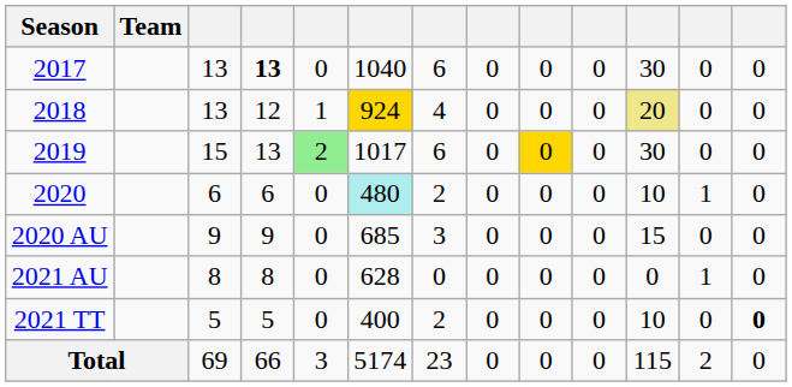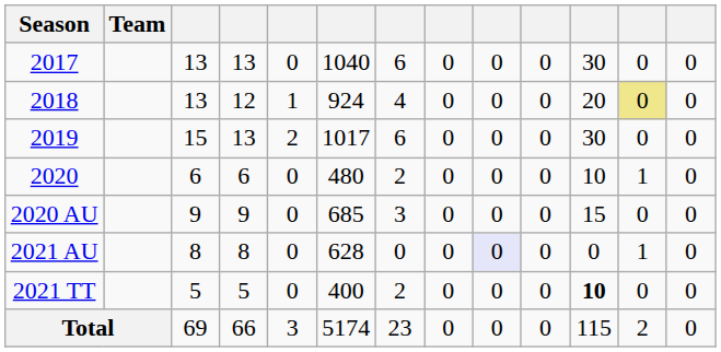2017 | column 4: bold -> normal
2018 | column 6: gold background -> no background
2018 | column 11: khaki background -> no background
2018 | column 12: no background -> khaki background
2019 | column 5: lightgreen background -> no background
2019 | column 9: gold background -> no background
2020 | column 6: paleturquoise background -> no background
2021 AU | column 9: no background -> lavender background
2021 TT | column 11: normal -> bold
2021 TT | column 13: bold -> normal
